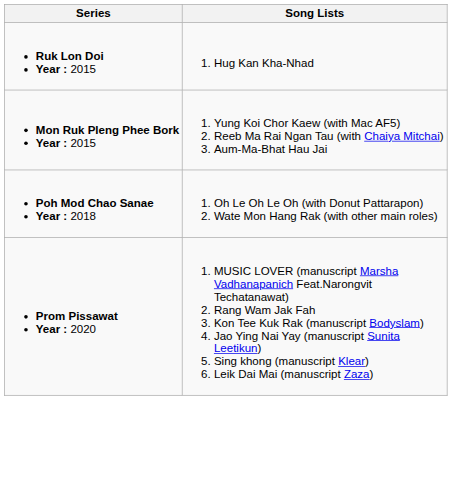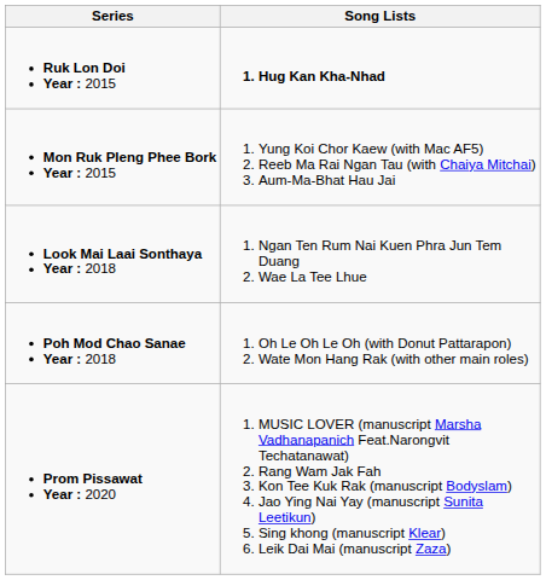Ruk Lon Doi Year : 2015 | Song Lists: normal -> bold
+ row: Look Mai Laai Sonthaya Year : 2018 | Ngan Ten Rum Nai Kuen Phra Jun Tem Duang Wae La Tee Lhue
